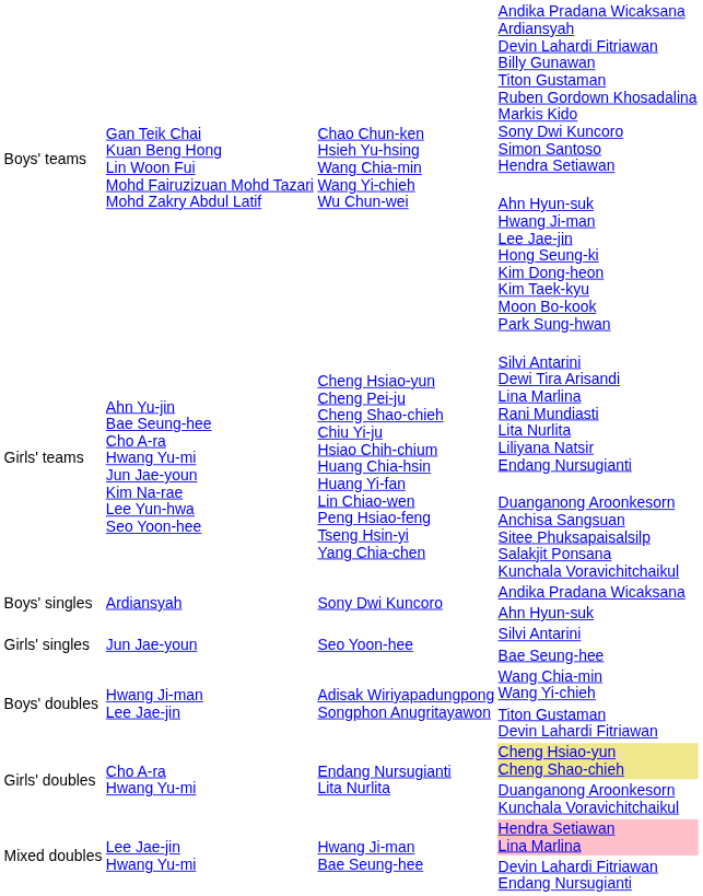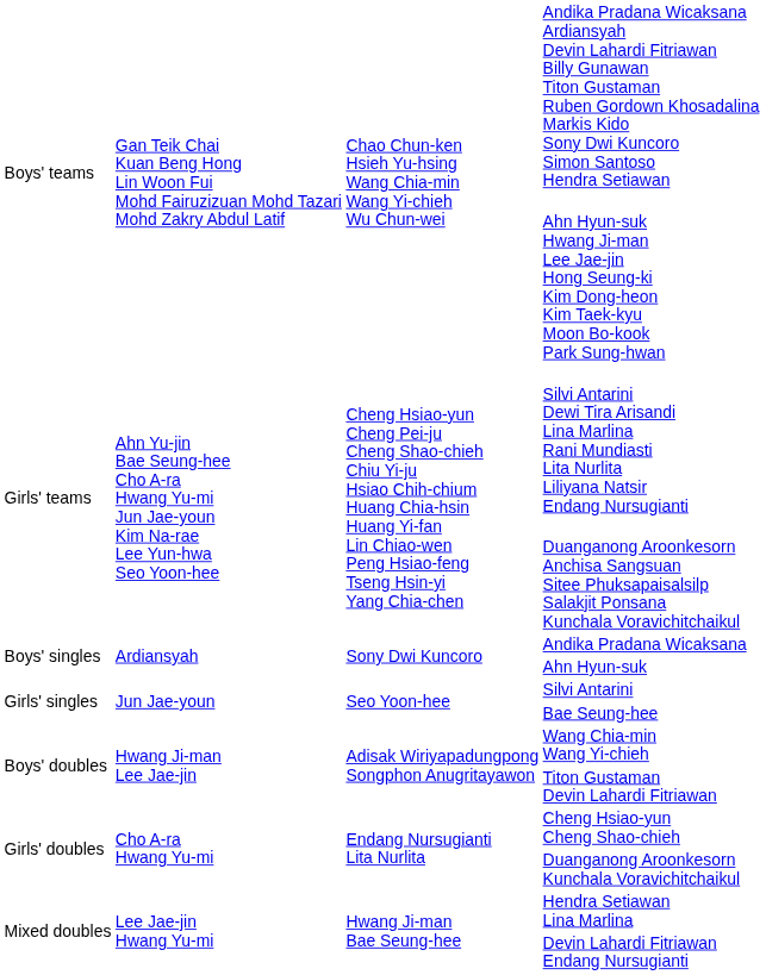Cheng Hsiao-yun Cheng Shao-chieh | column 4: khaki background -> no background
Hendra Setiawan Lina Marlina | column 4: pink background -> no background
